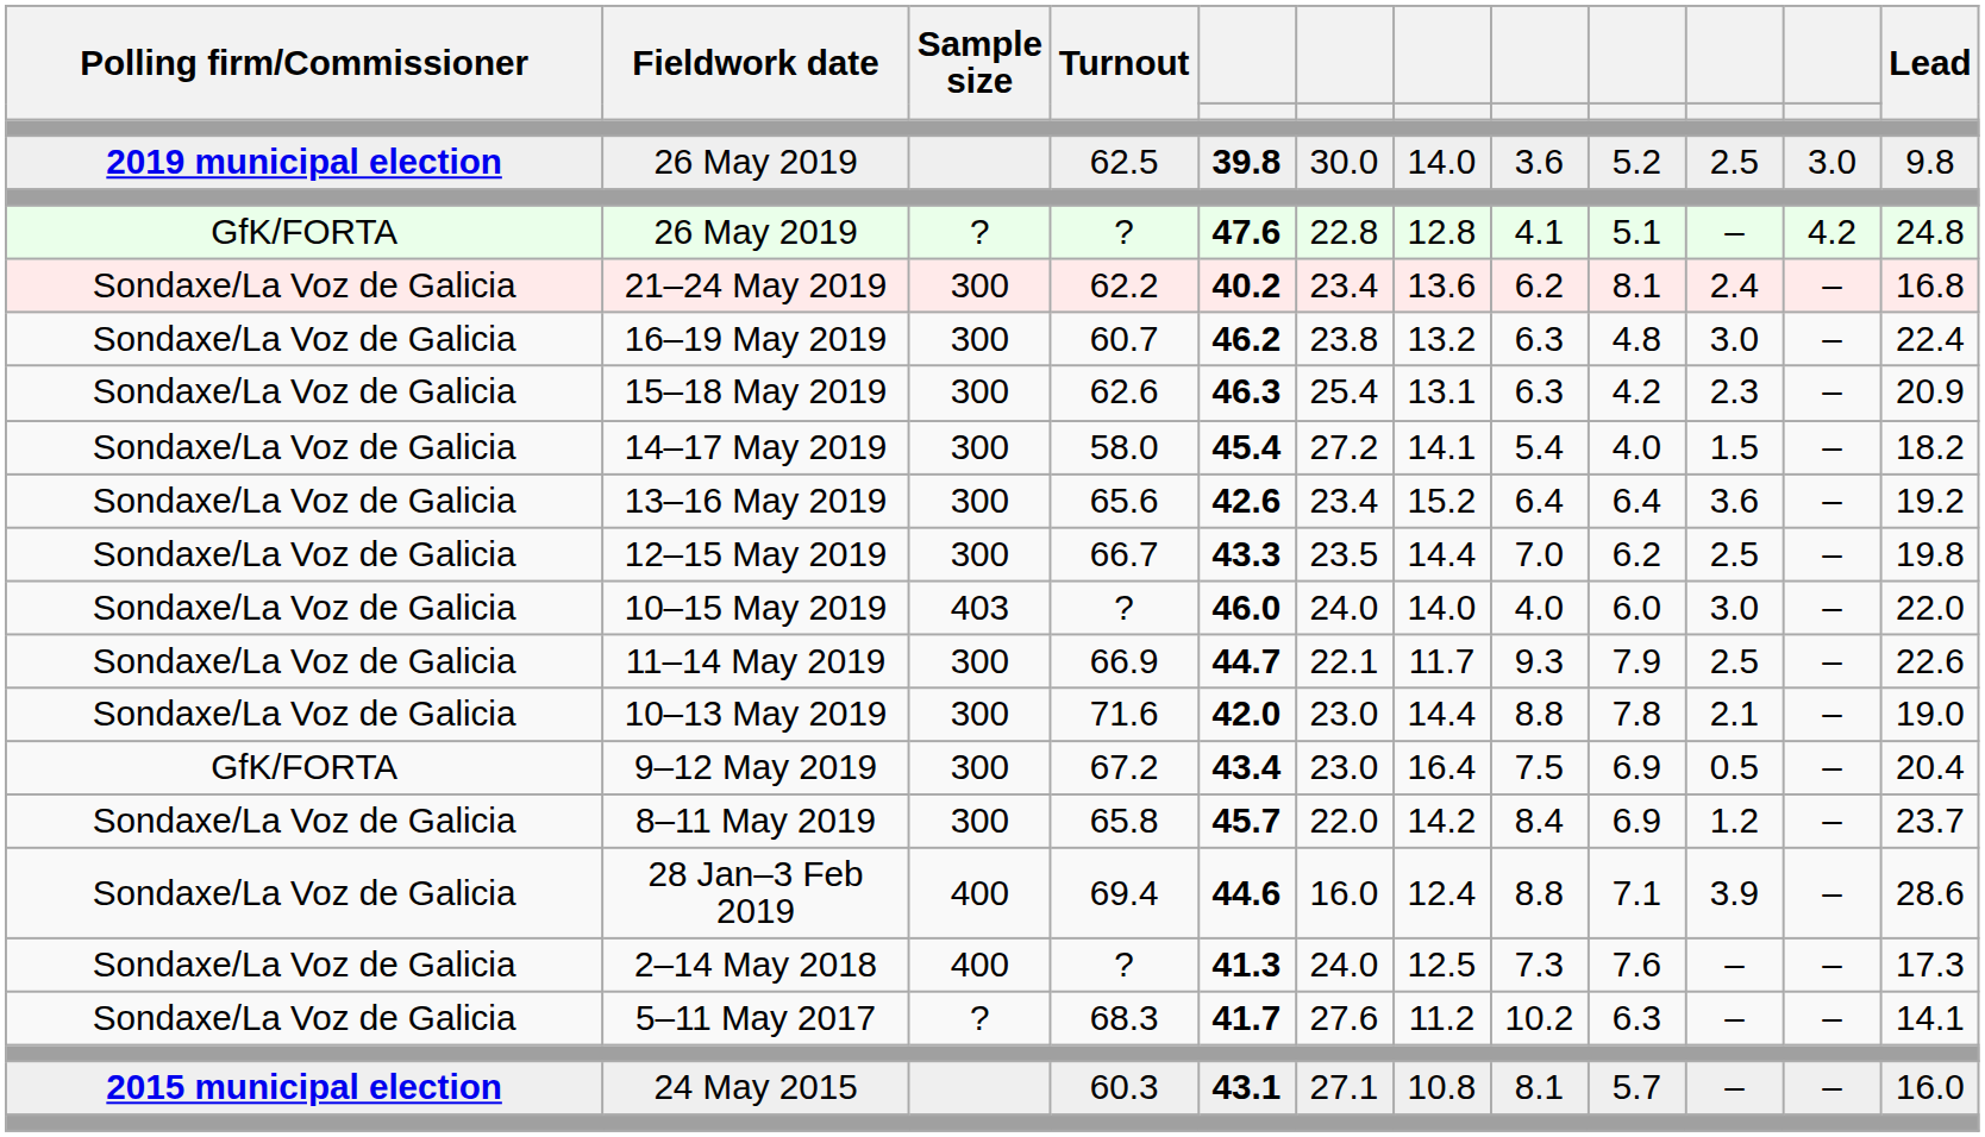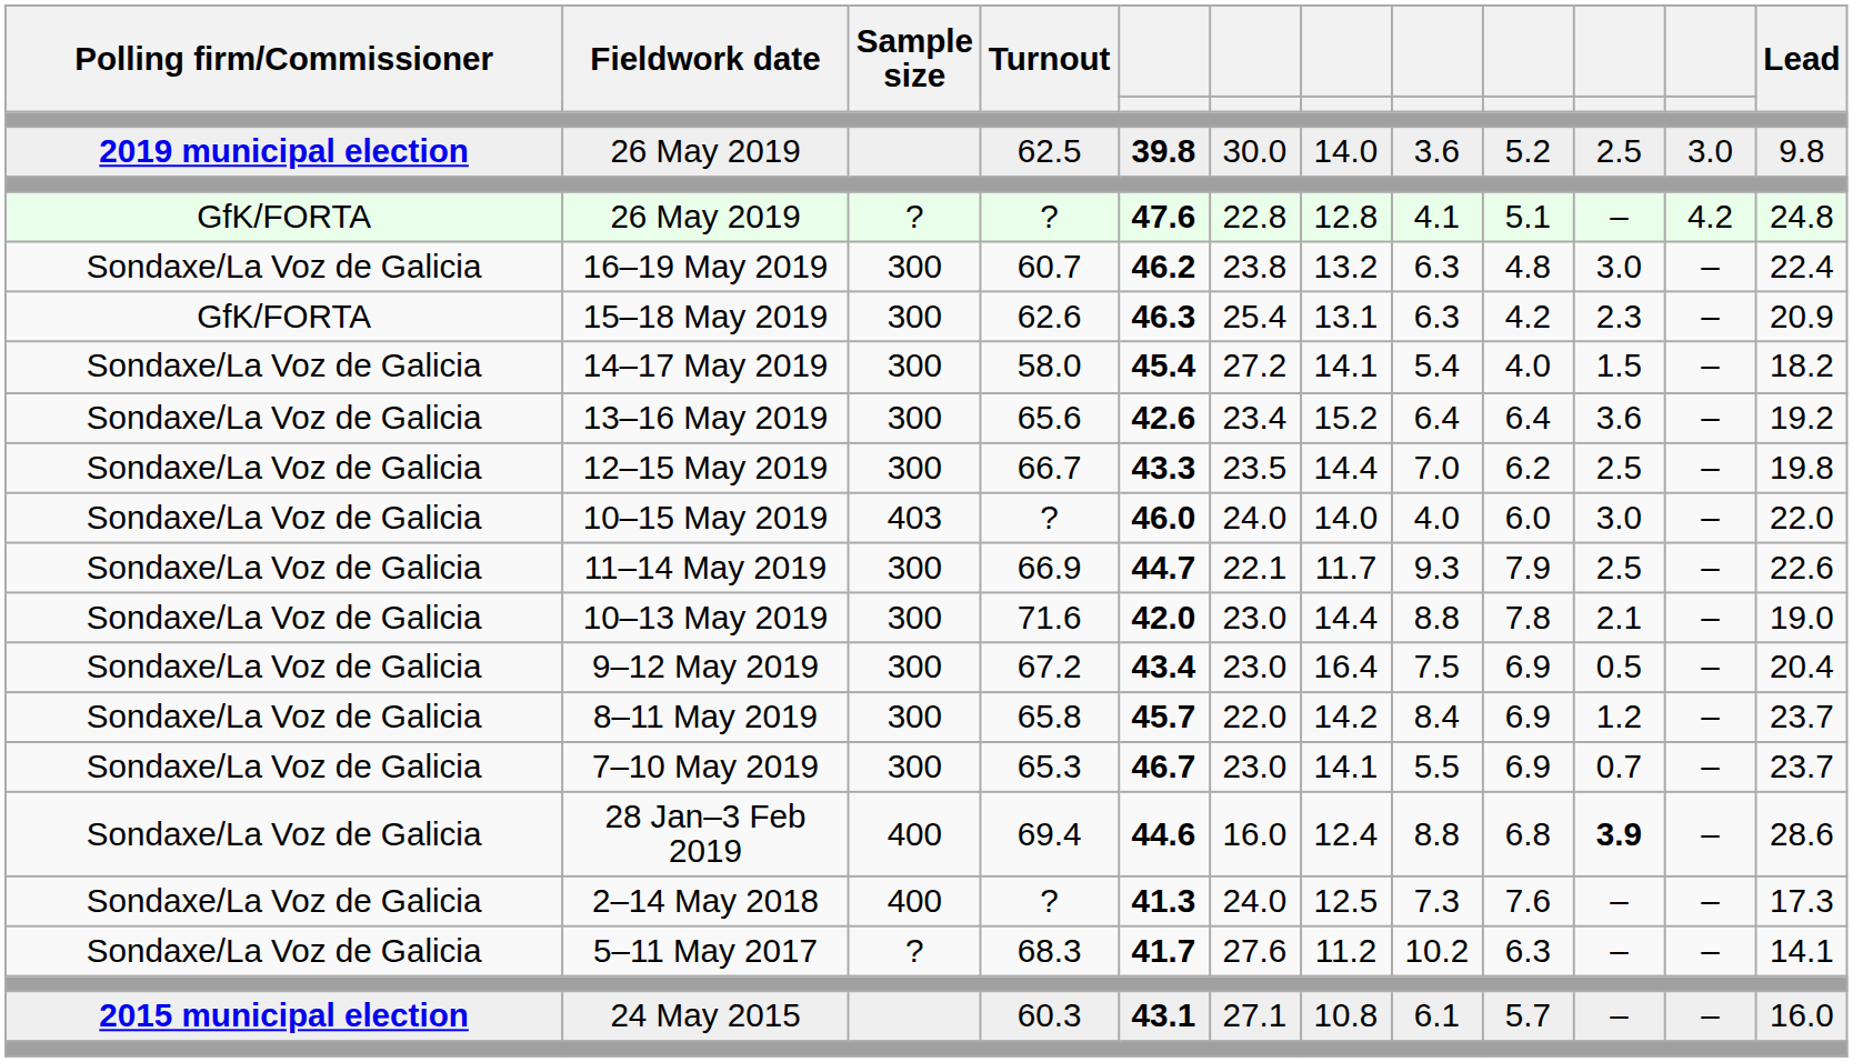- row: Sondaxe/La Voz de Galicia | 21–24 May 2019 | 300 | 62.2 | 40.2 | 23.4 | 13.6 | 6.2 | 8.1 | 2.4 | – | 16.8
15–18 May 2019 | Polling firm/Commissioner: Sondaxe/La Voz de Galicia -> GfK/FORTA
9–12 May 2019 | Polling firm/Commissioner: GfK/FORTA -> Sondaxe/La Voz de Galicia
+ row: Sondaxe/La Voz de Galicia | 7–10 May 2019 | 300 | 65.3 | 46.7 | 23.0 | 14.1 | 5.5 | 6.9 | 0.7 | – | 23.7
28 Jan–3 Feb 2019 | column 9: 7.1 -> 6.8
28 Jan–3 Feb 2019 | column 10: normal -> bold
24 May 2015 | column 8: 8.1 -> 6.1
